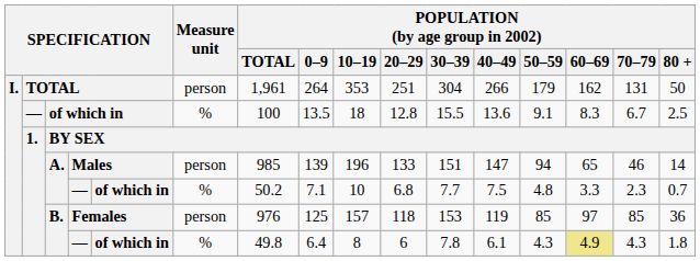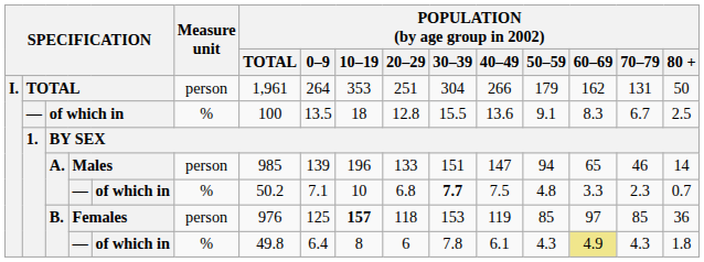A. / — | POPULATION (by age group in 2002) / 30–39: normal -> bold
Females | POPULATION (by age group in 2002) / 10–19: normal -> bold
